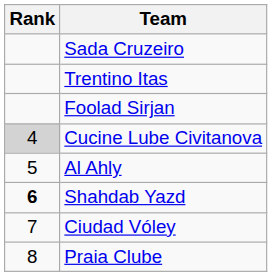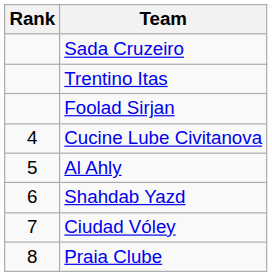Cucine Lube Civitanova | Rank: lightgrey background -> no background
Shahdab Yazd | Rank: bold -> normal
